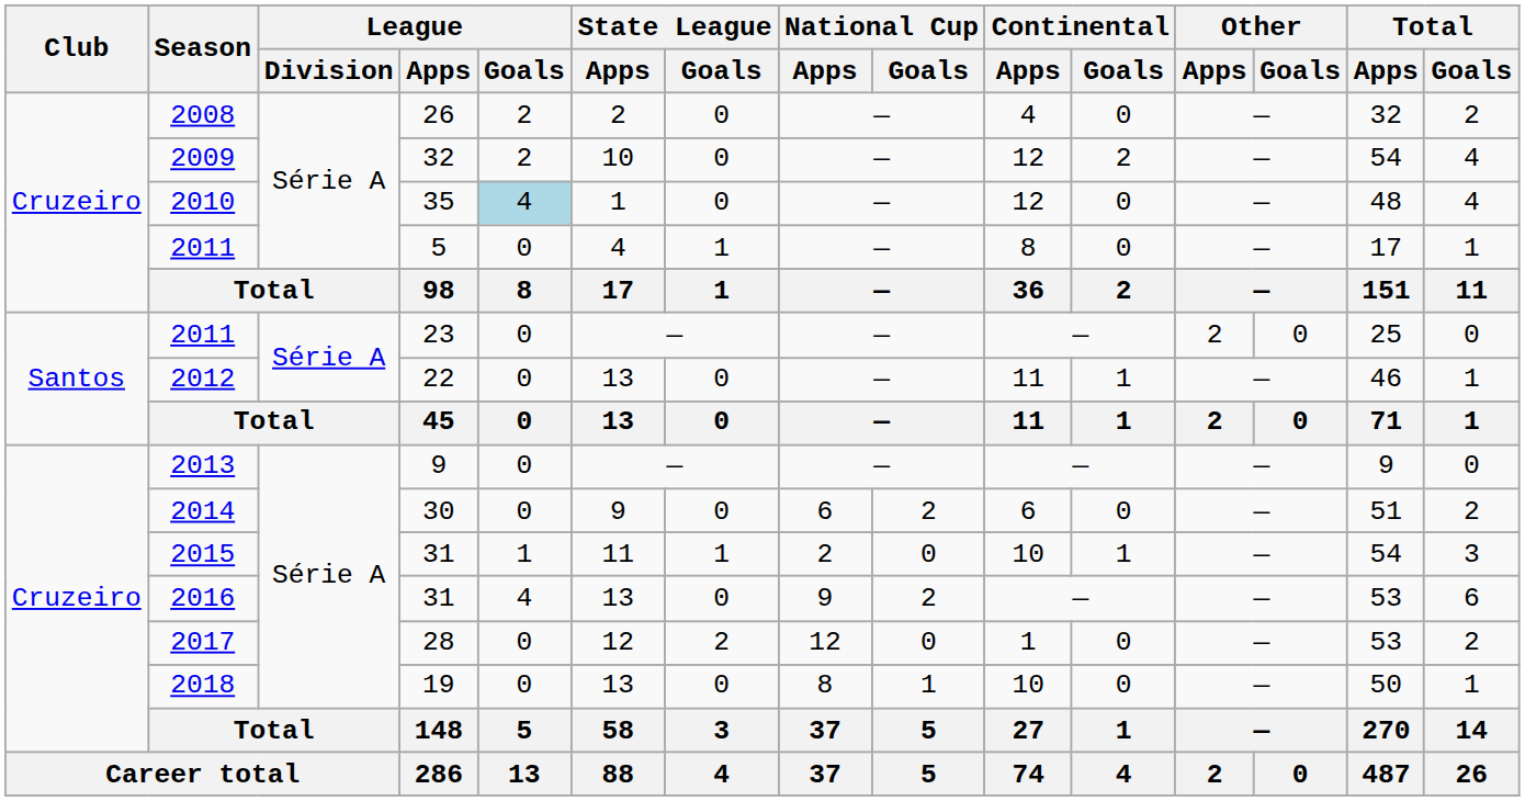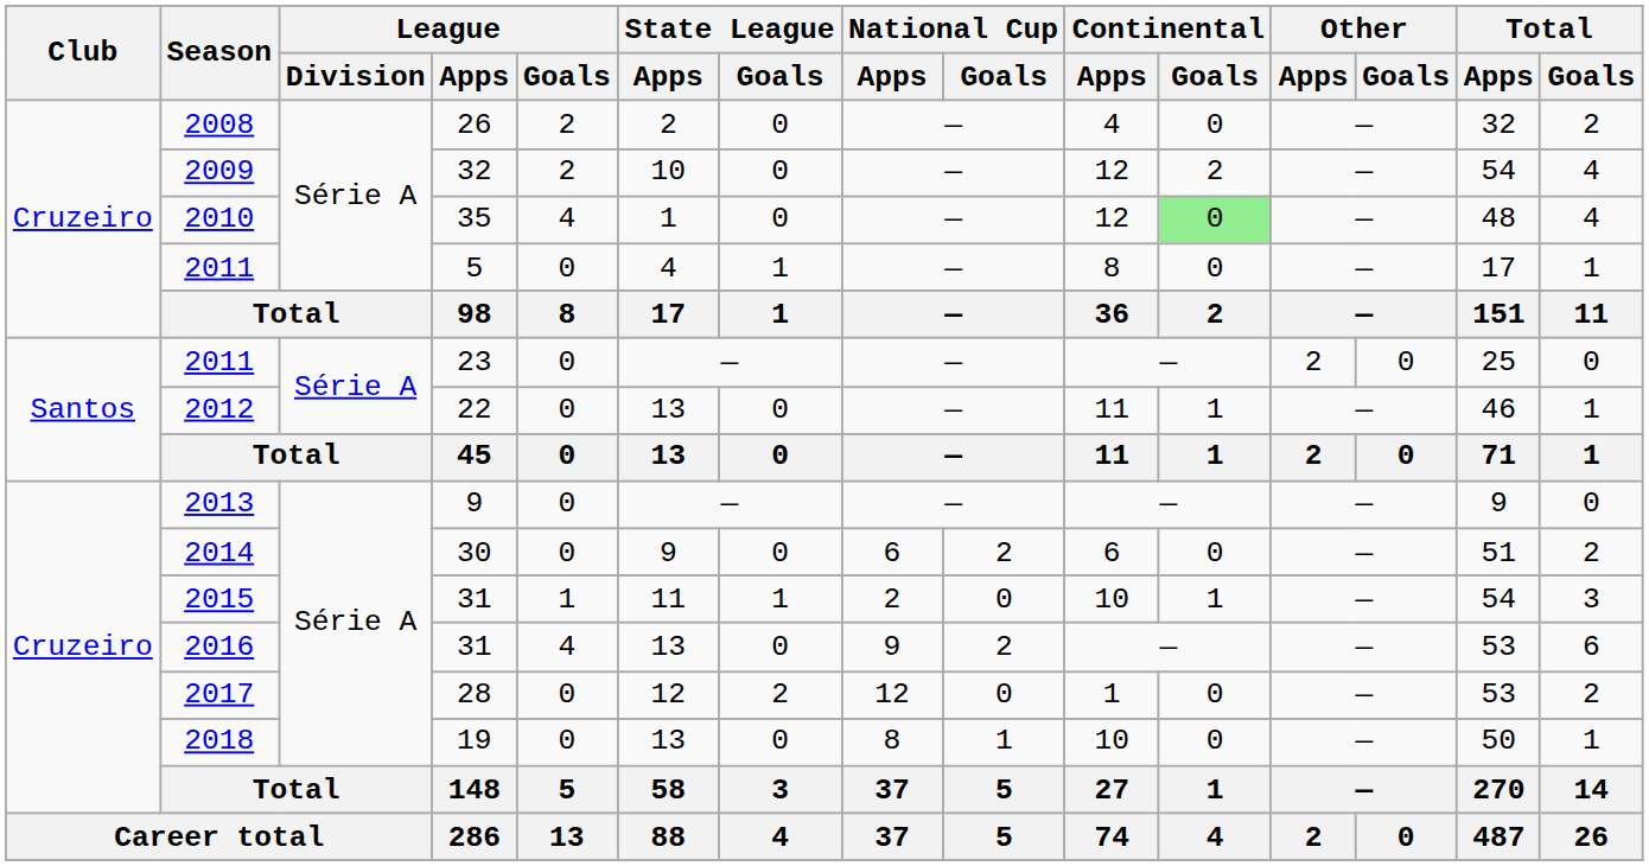2010 | League / Goals: lightblue background -> no background
2010 | Continental / Goals: no background -> lightgreen background
